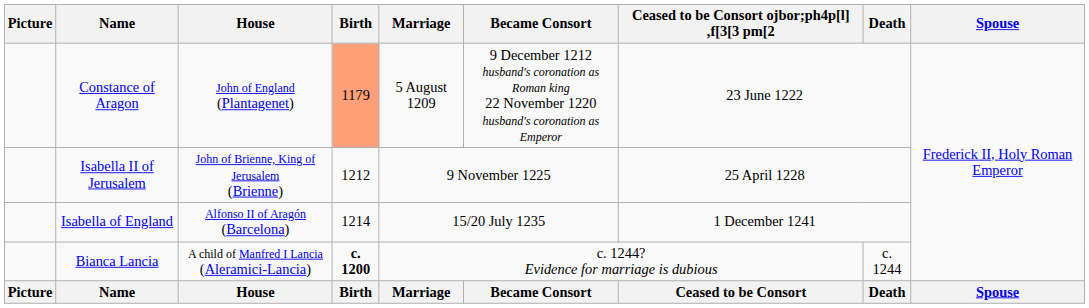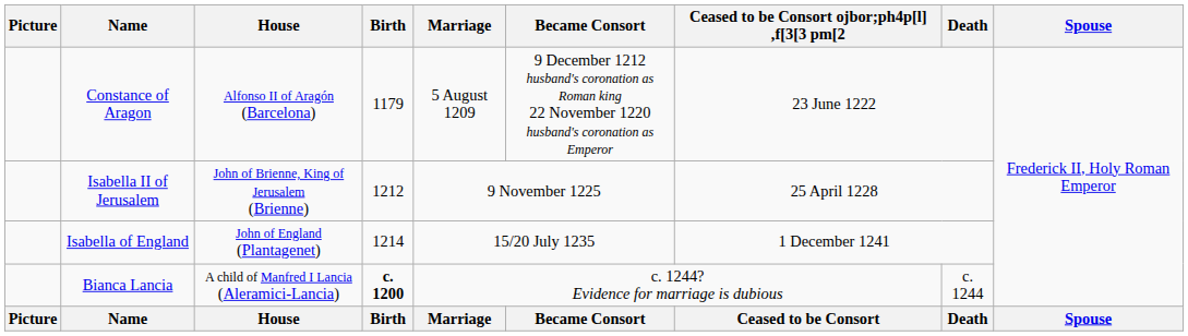Constance of Aragon | House: John of England (Plantagenet) -> Alfonso II of Aragón (Barcelona)
Constance of Aragon | Birth: lightsalmon background -> no background
Isabella of England | House: Alfonso II of Aragón (Barcelona) -> John of England (Plantagenet)
